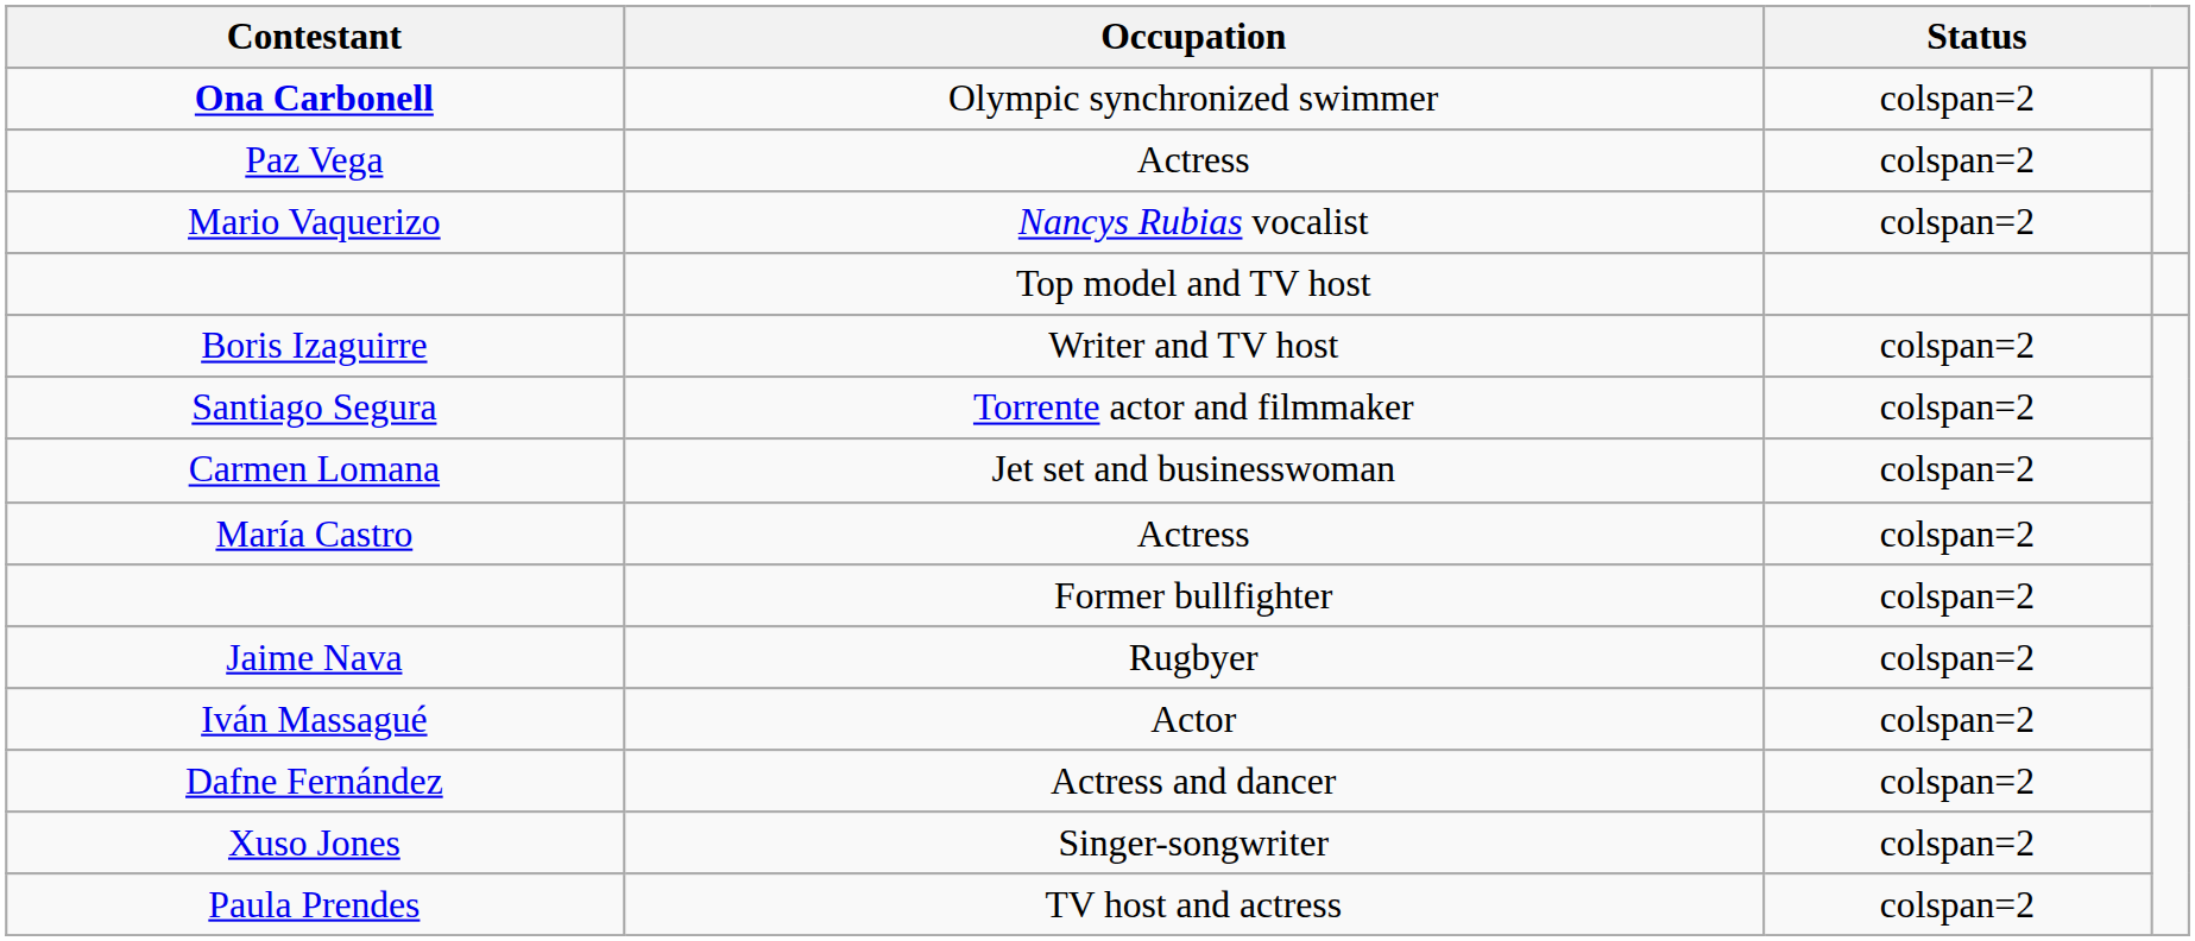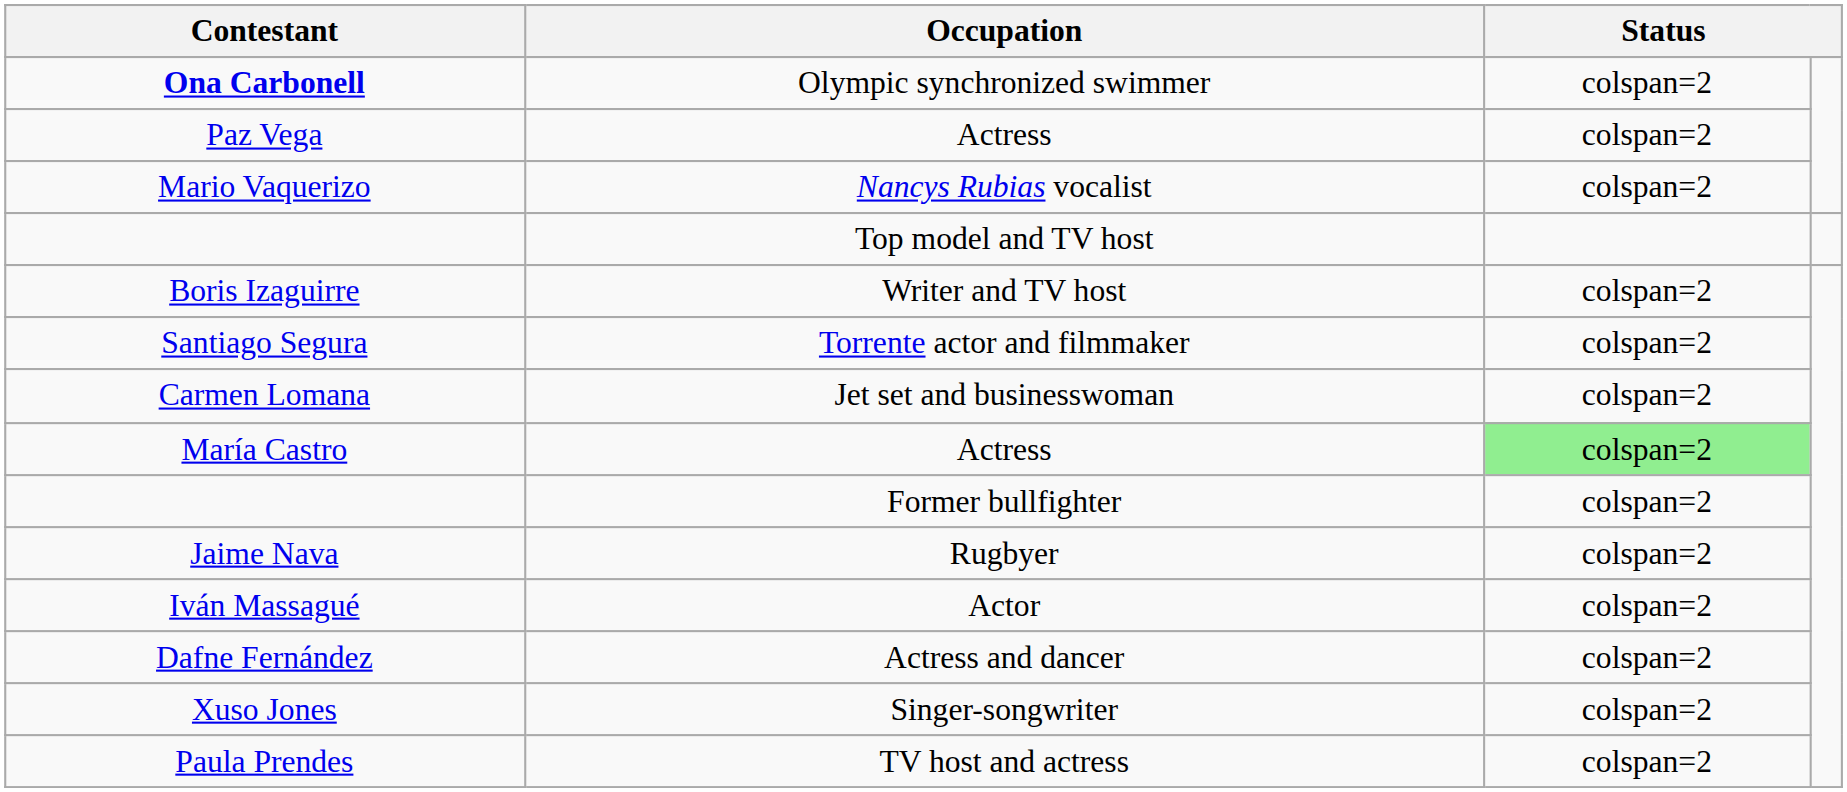María Castro | column 3: no background -> lightgreen background
